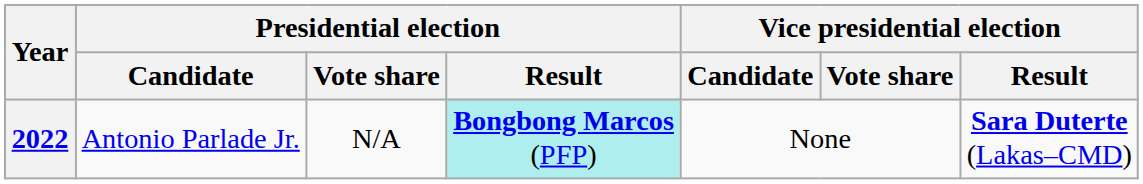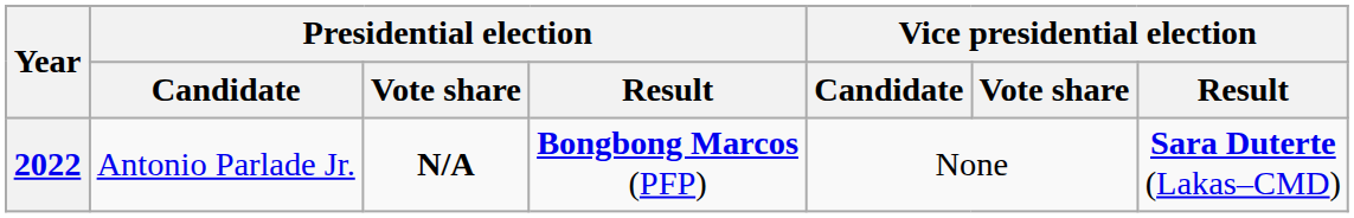2022 | Presidential election / Vote share: normal -> bold
2022 | Presidential election / Result: paleturquoise background -> no background
